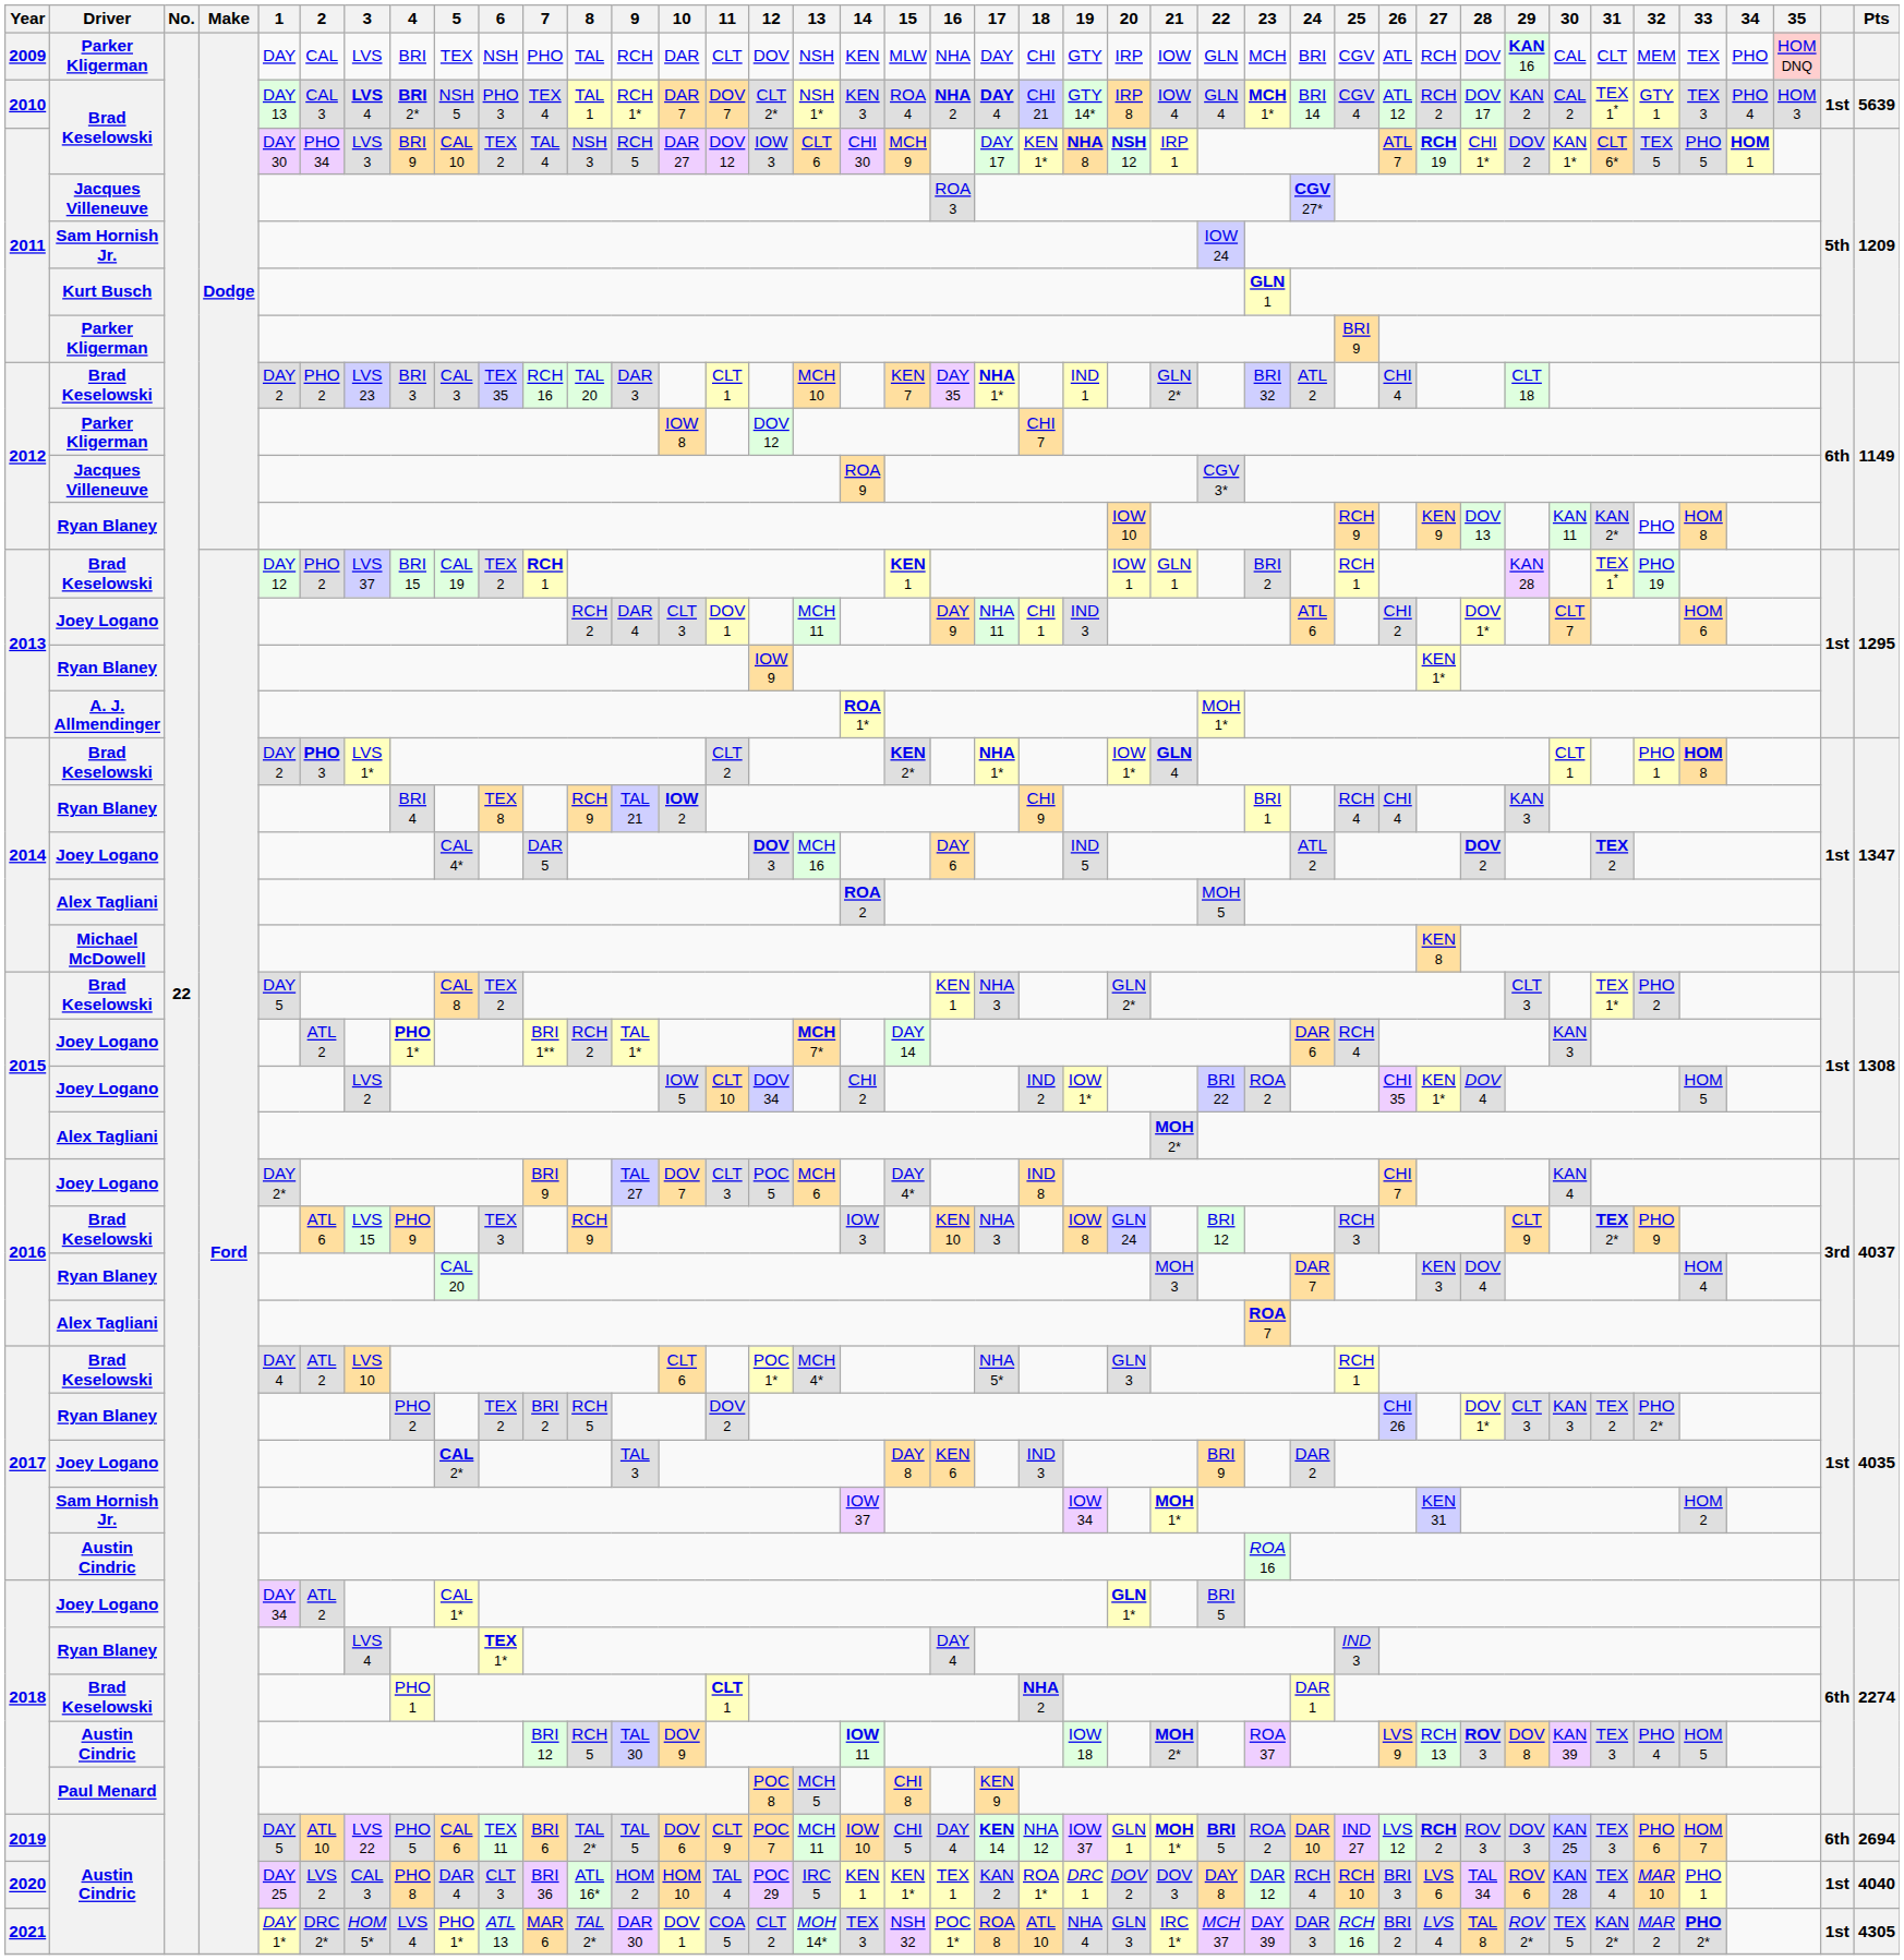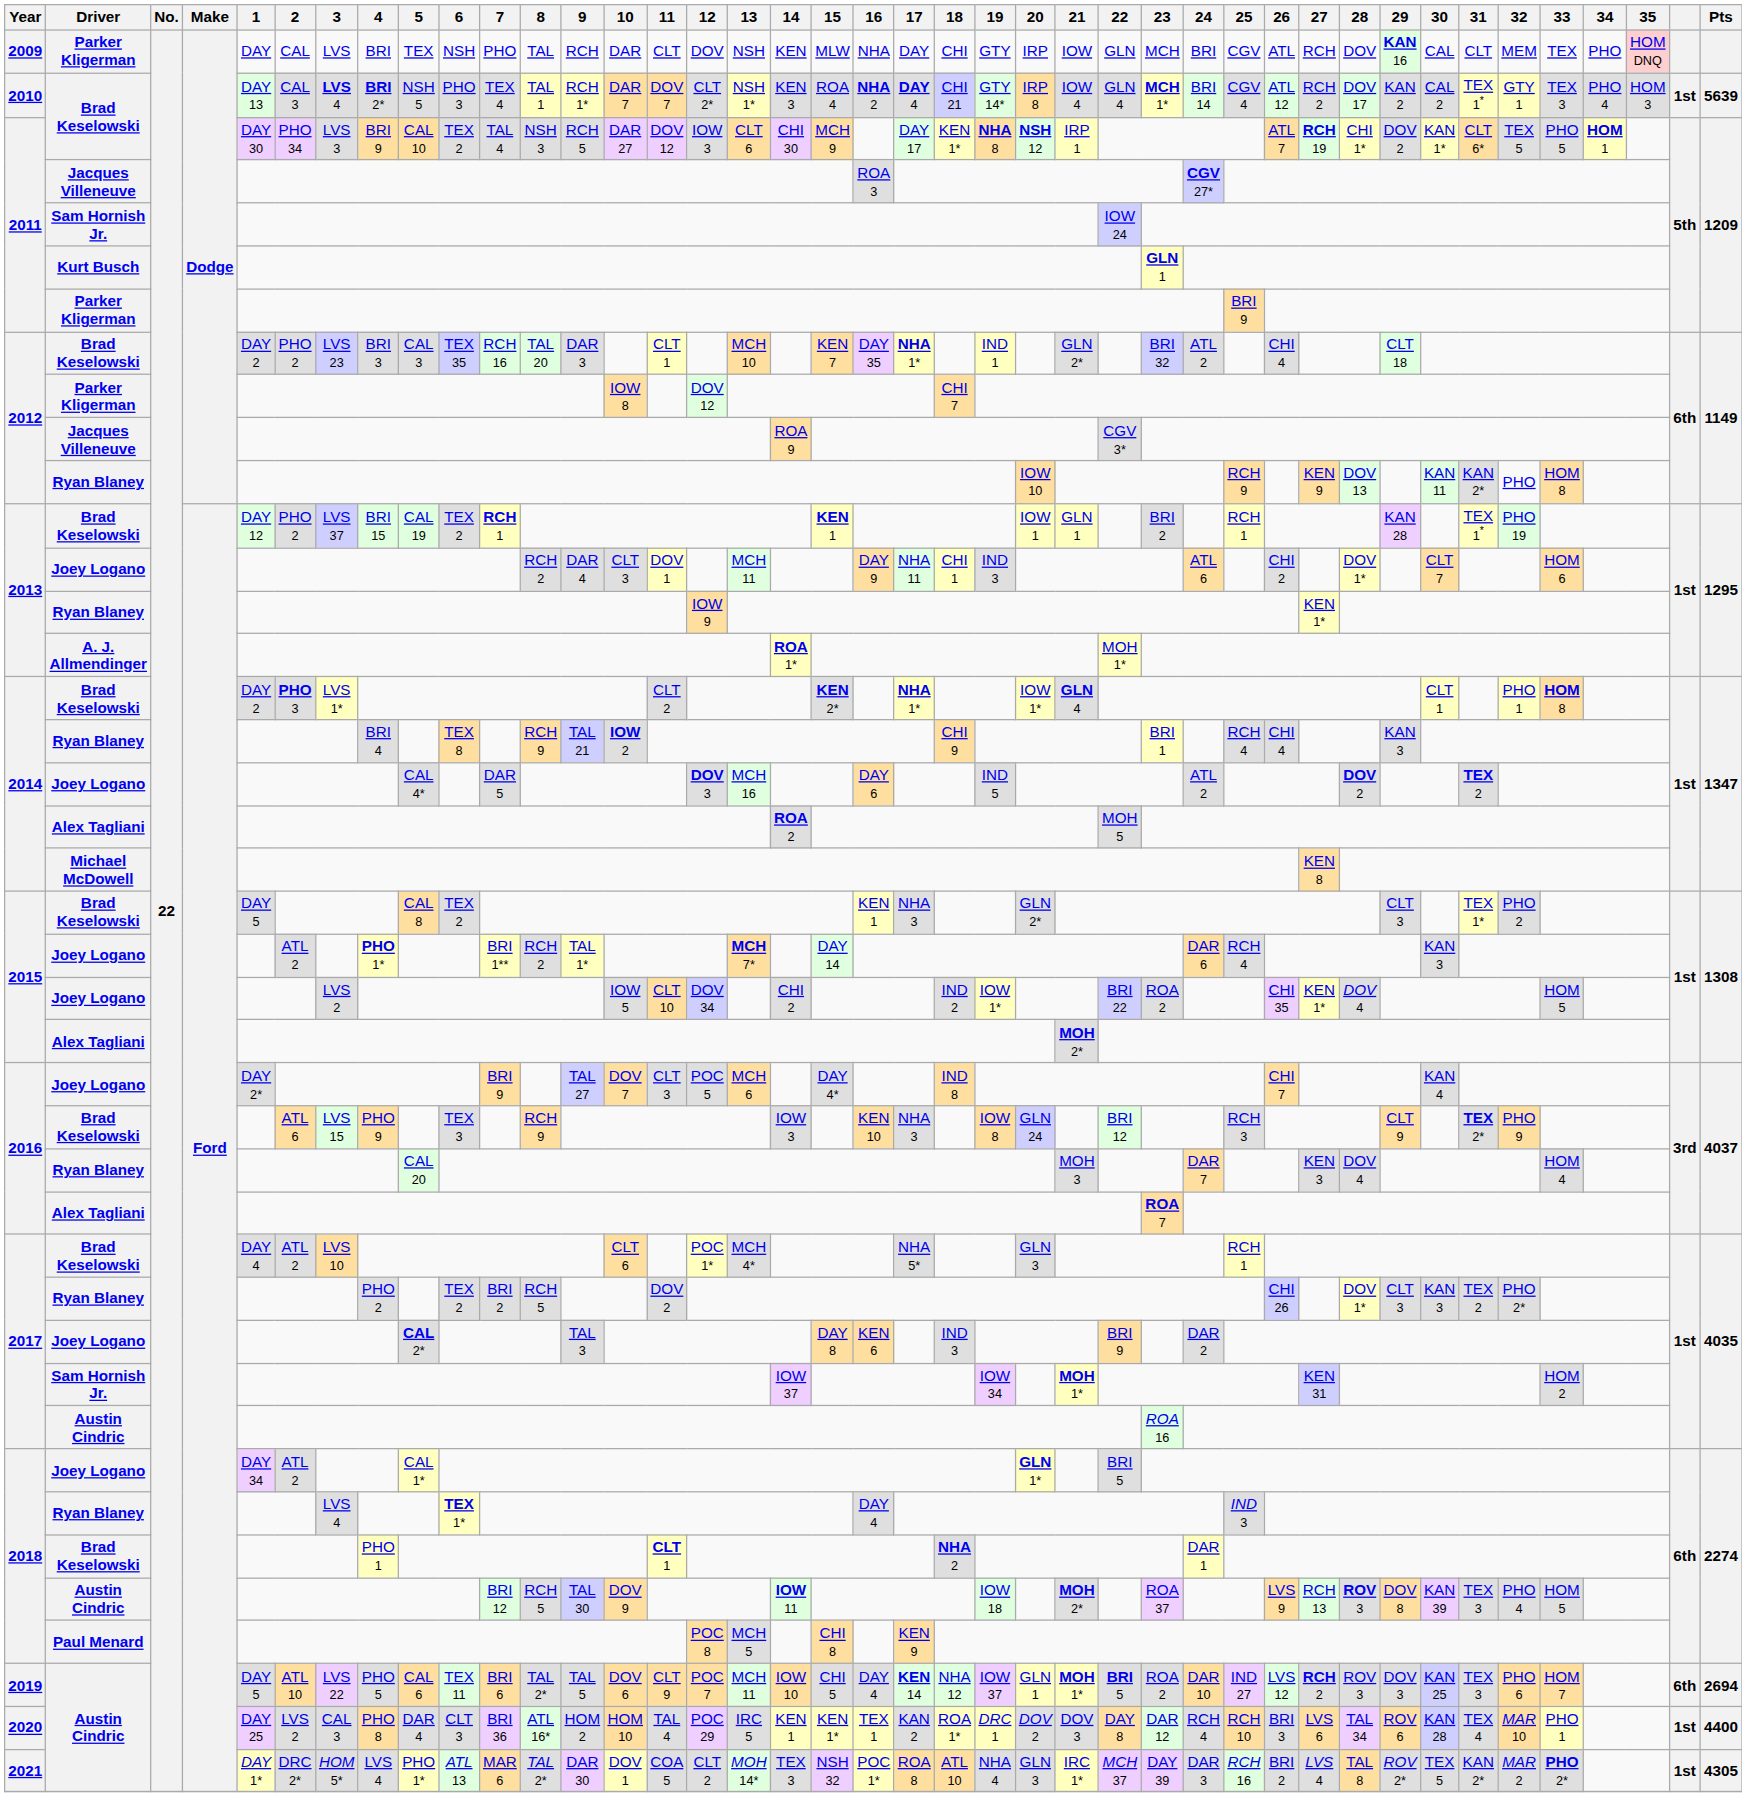2020 | Pts: 4040 -> 4400
